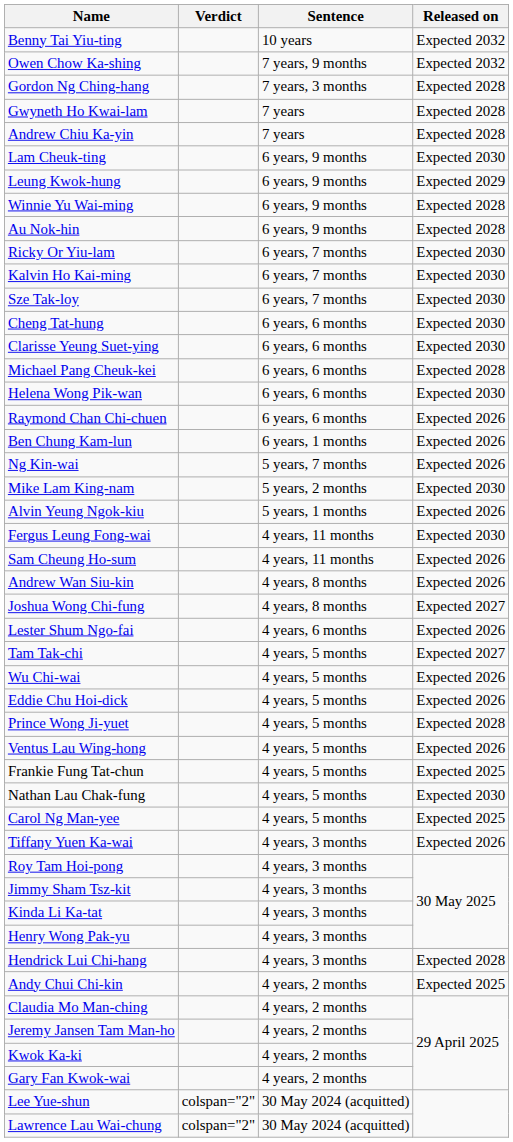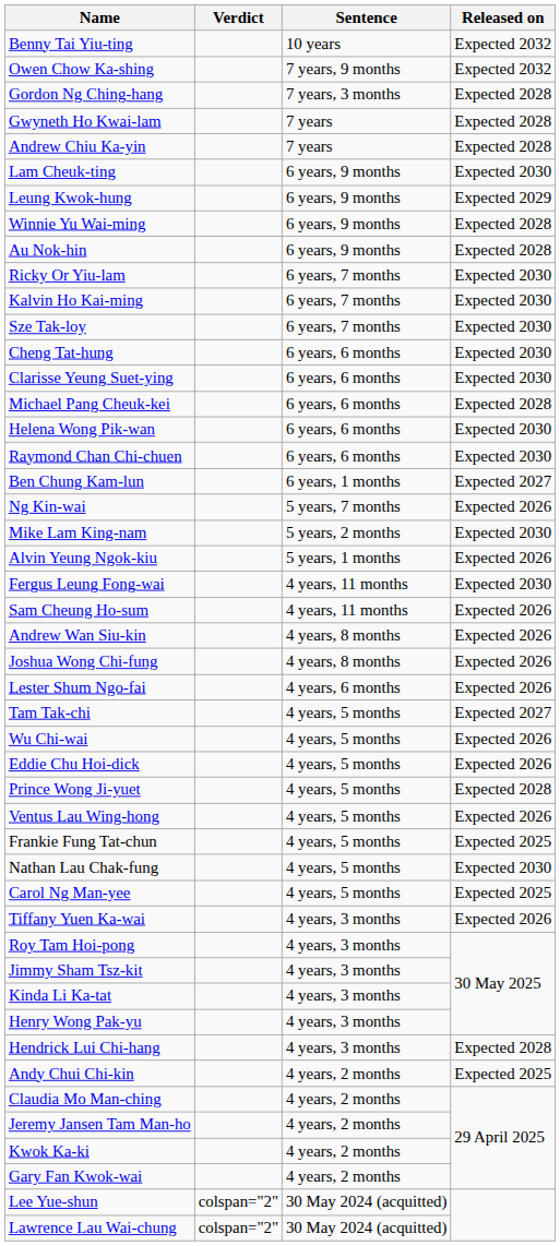Raymond Chan Chi-chuen | Released on: Expected 2026 -> Expected 2030
Ben Chung Kam-lun | Released on: Expected 2026 -> Expected 2027
Joshua Wong Chi-fung | Released on: Expected 2027 -> Expected 2026
